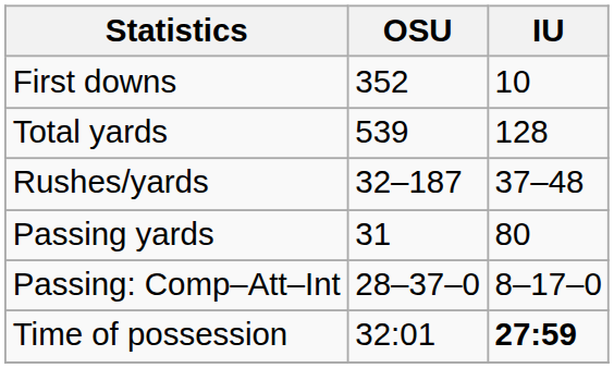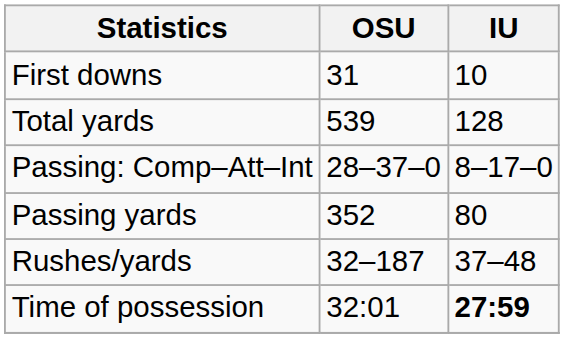First downs | OSU: 352 -> 31
rows swapped: Rushes/yards <-> Passing: Comp–Att–Int
Passing yards | OSU: 31 -> 352
